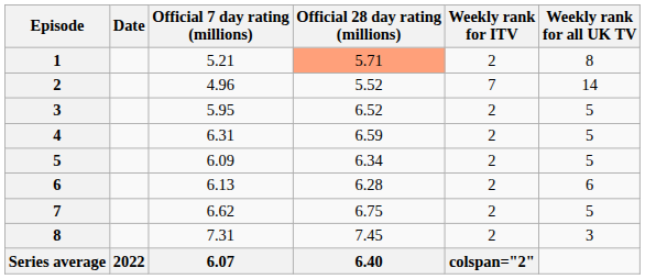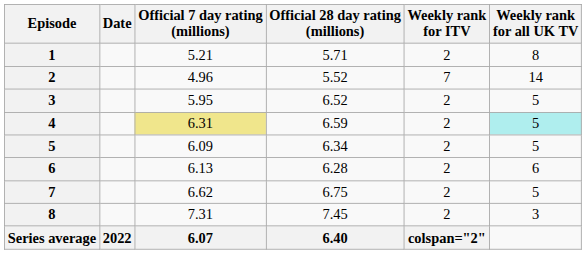1 | Official 28 day rating (millions): lightsalmon background -> no background
4 | Official 7 day rating (millions): no background -> khaki background
4 | Weekly rank for all UK TV: no background -> paleturquoise background
